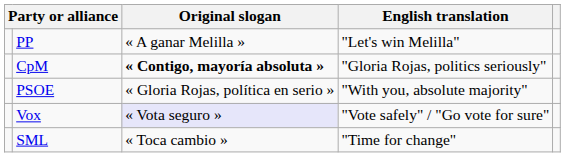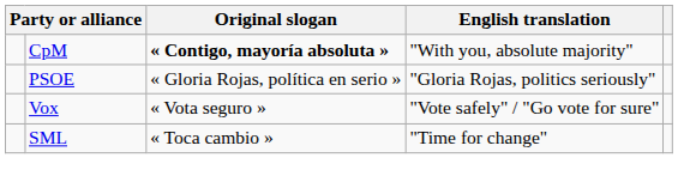- row: PP | « A ganar Melilla » | "Let's win Melilla"
CpM | English translation: "Gloria Rojas, politics seriously" -> "With you, absolute majority"
PSOE | English translation: "With you, absolute majority" -> "Gloria Rojas, politics seriously"
Vox | Original slogan: lavender background -> no background
